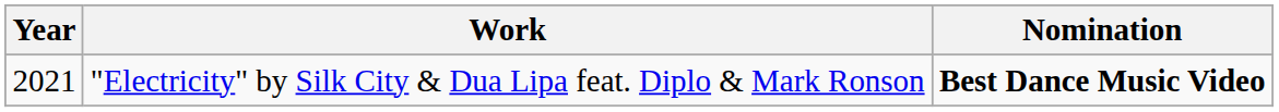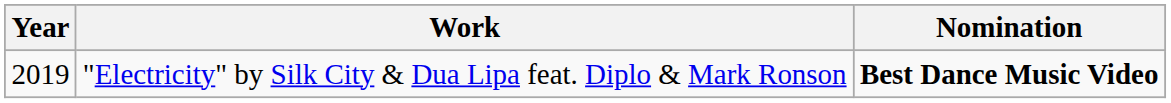row 2 | Year: 2021 -> 2019
